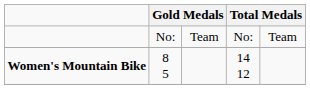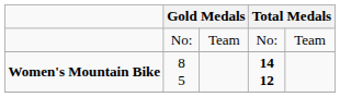Women's Mountain Bike | column 4: normal -> bold
